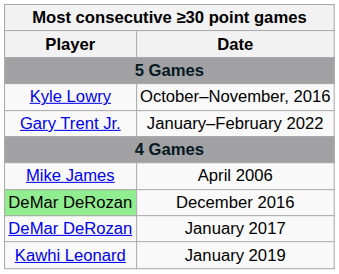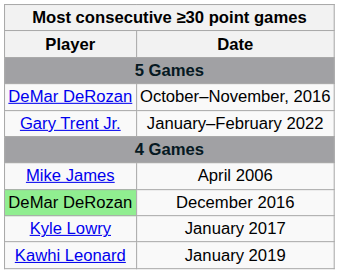October–November, 2016 | Player / 5 Games: Kyle Lowry -> DeMar DeRozan
January 2017 | Player / 5 Games: DeMar DeRozan -> Kyle Lowry
